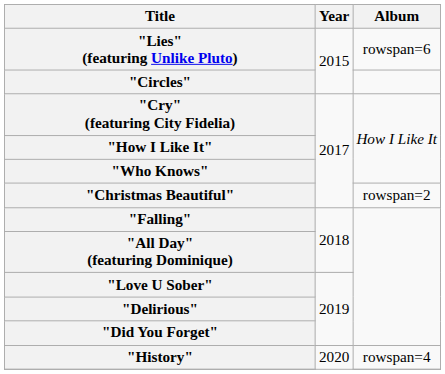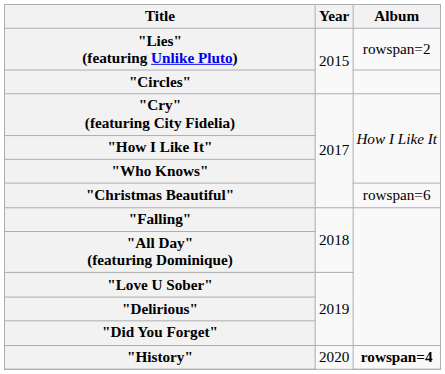"Lies" (featuring Unlike Pluto) | Album: rowspan=6 -> rowspan=2
"Christmas Beautiful" | Album: rowspan=2 -> rowspan=6
"History" | Album: normal -> bold
